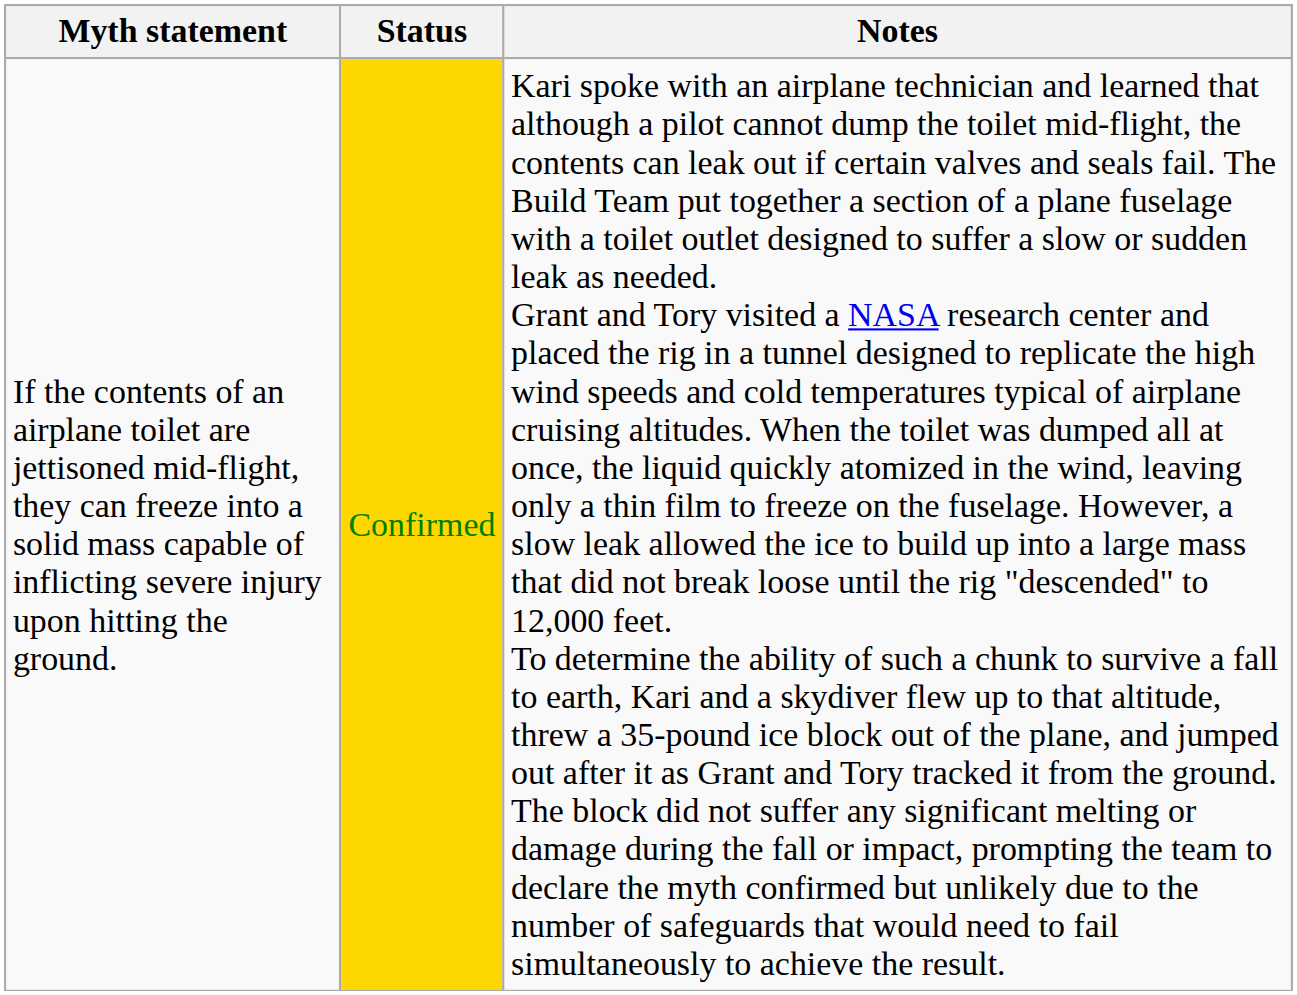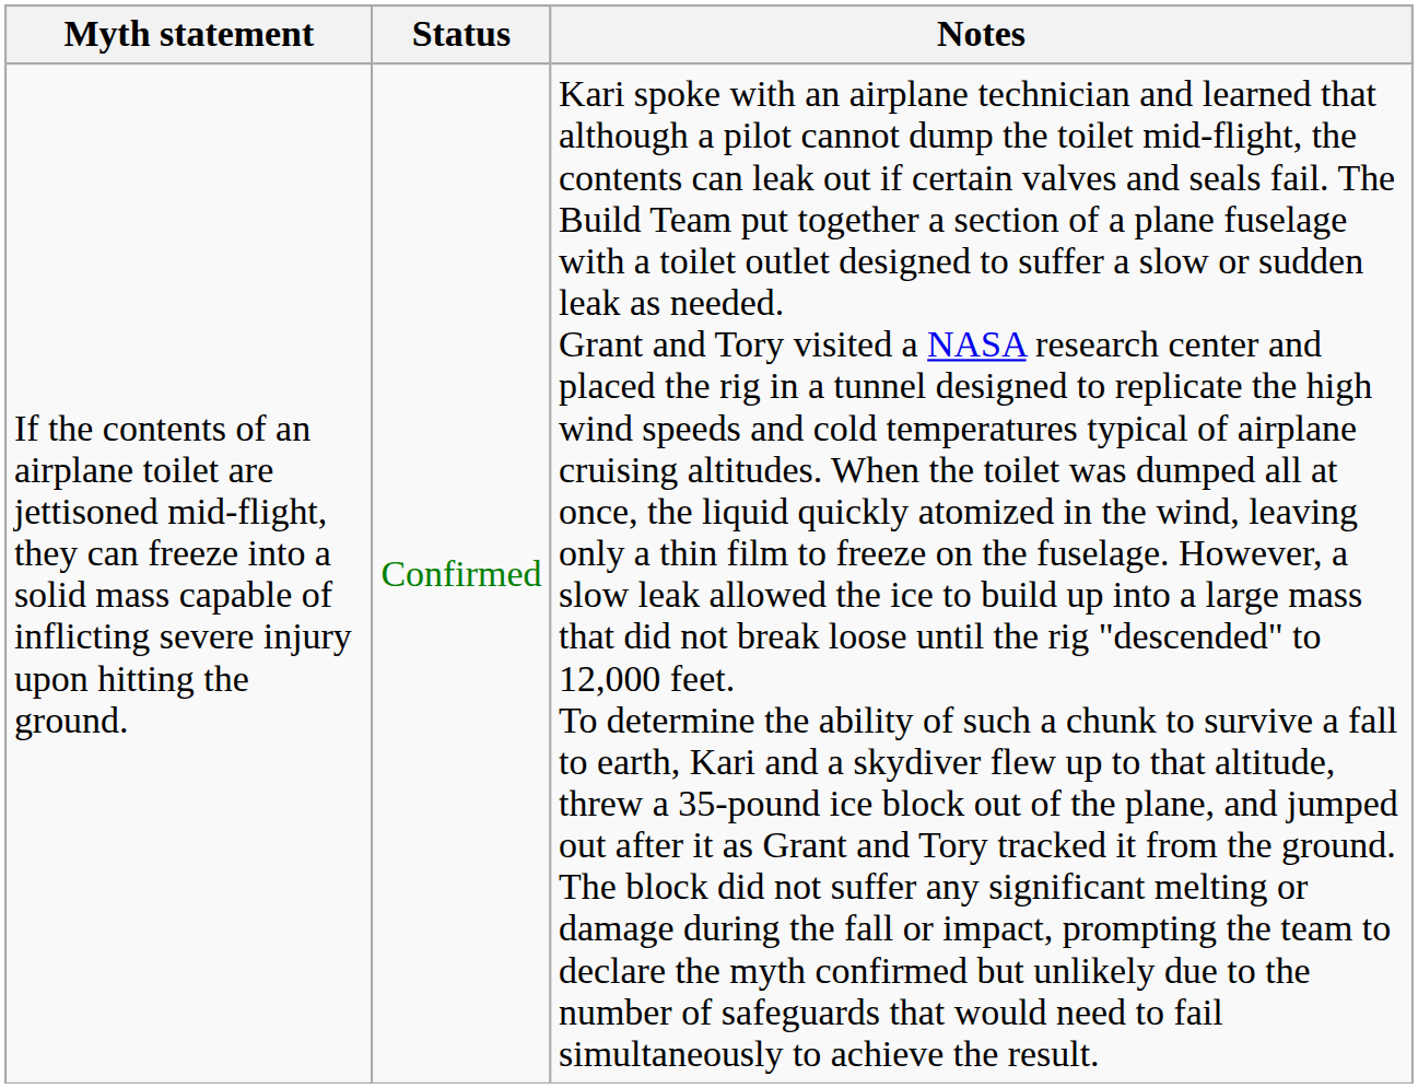row 2 | Status: gold background -> no background
